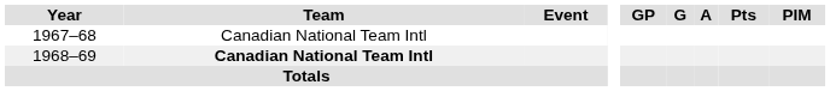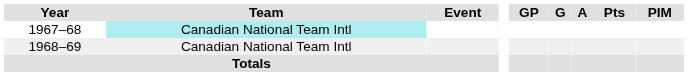1967–68 | Team: no background -> paleturquoise background
1968–69 | Team: bold -> normal
